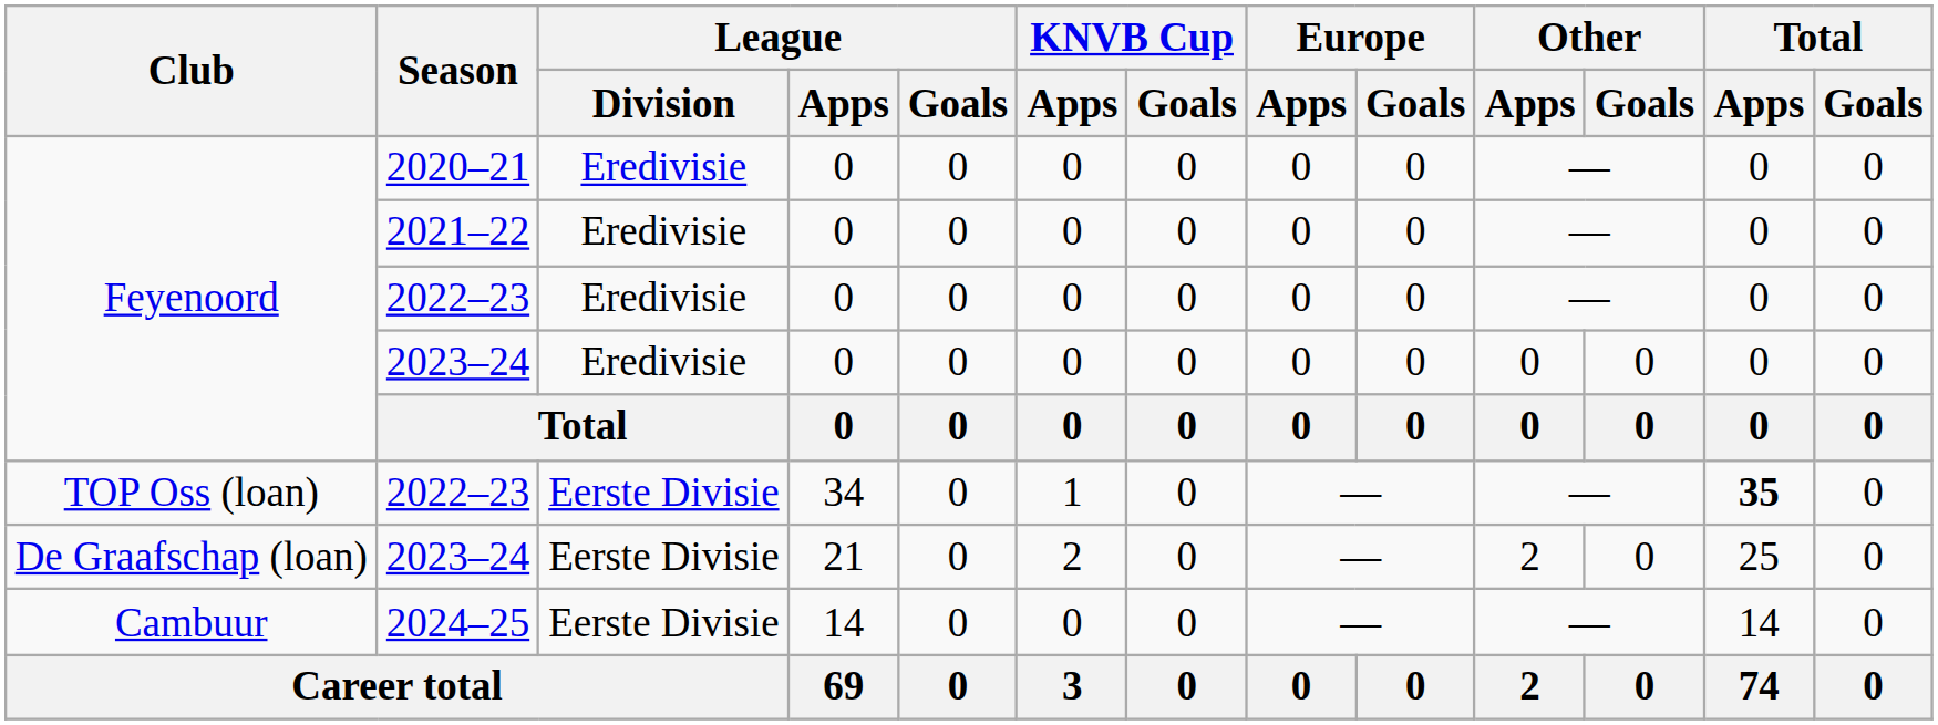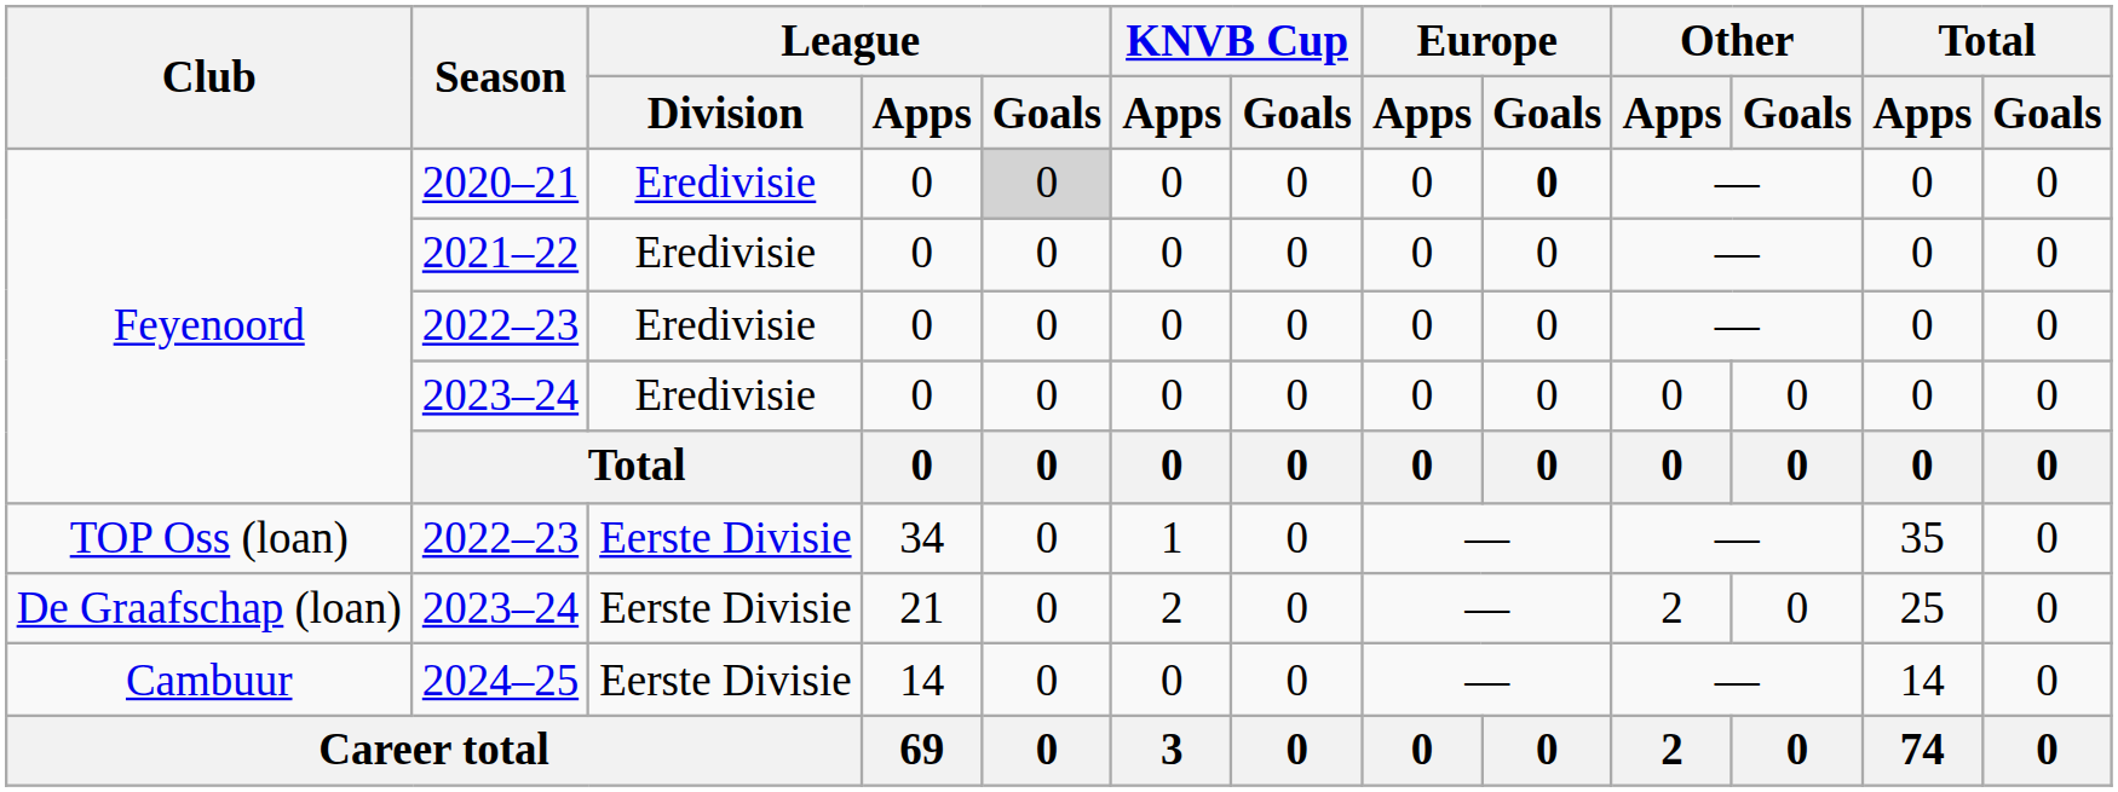2020–21 | League / Goals: no background -> lightgrey background
2020–21 | Europe / Goals: normal -> bold
TOP Oss (loan) / 2022–23 | Total / Apps: bold -> normal
